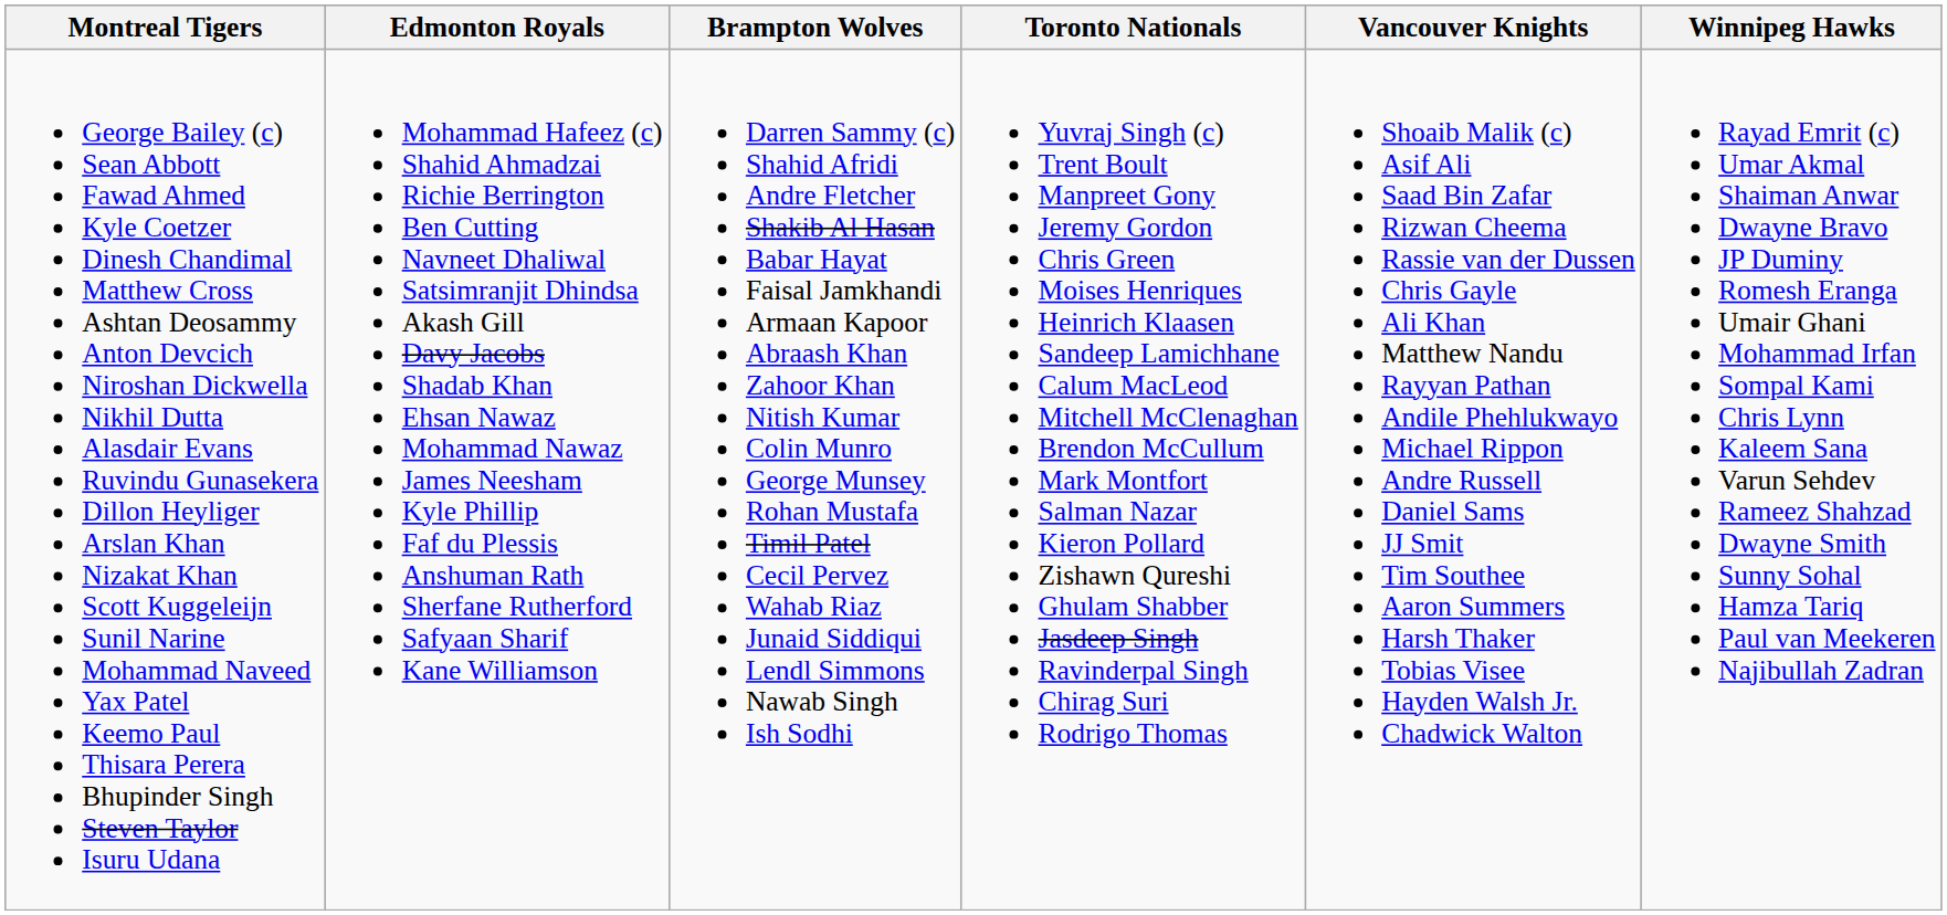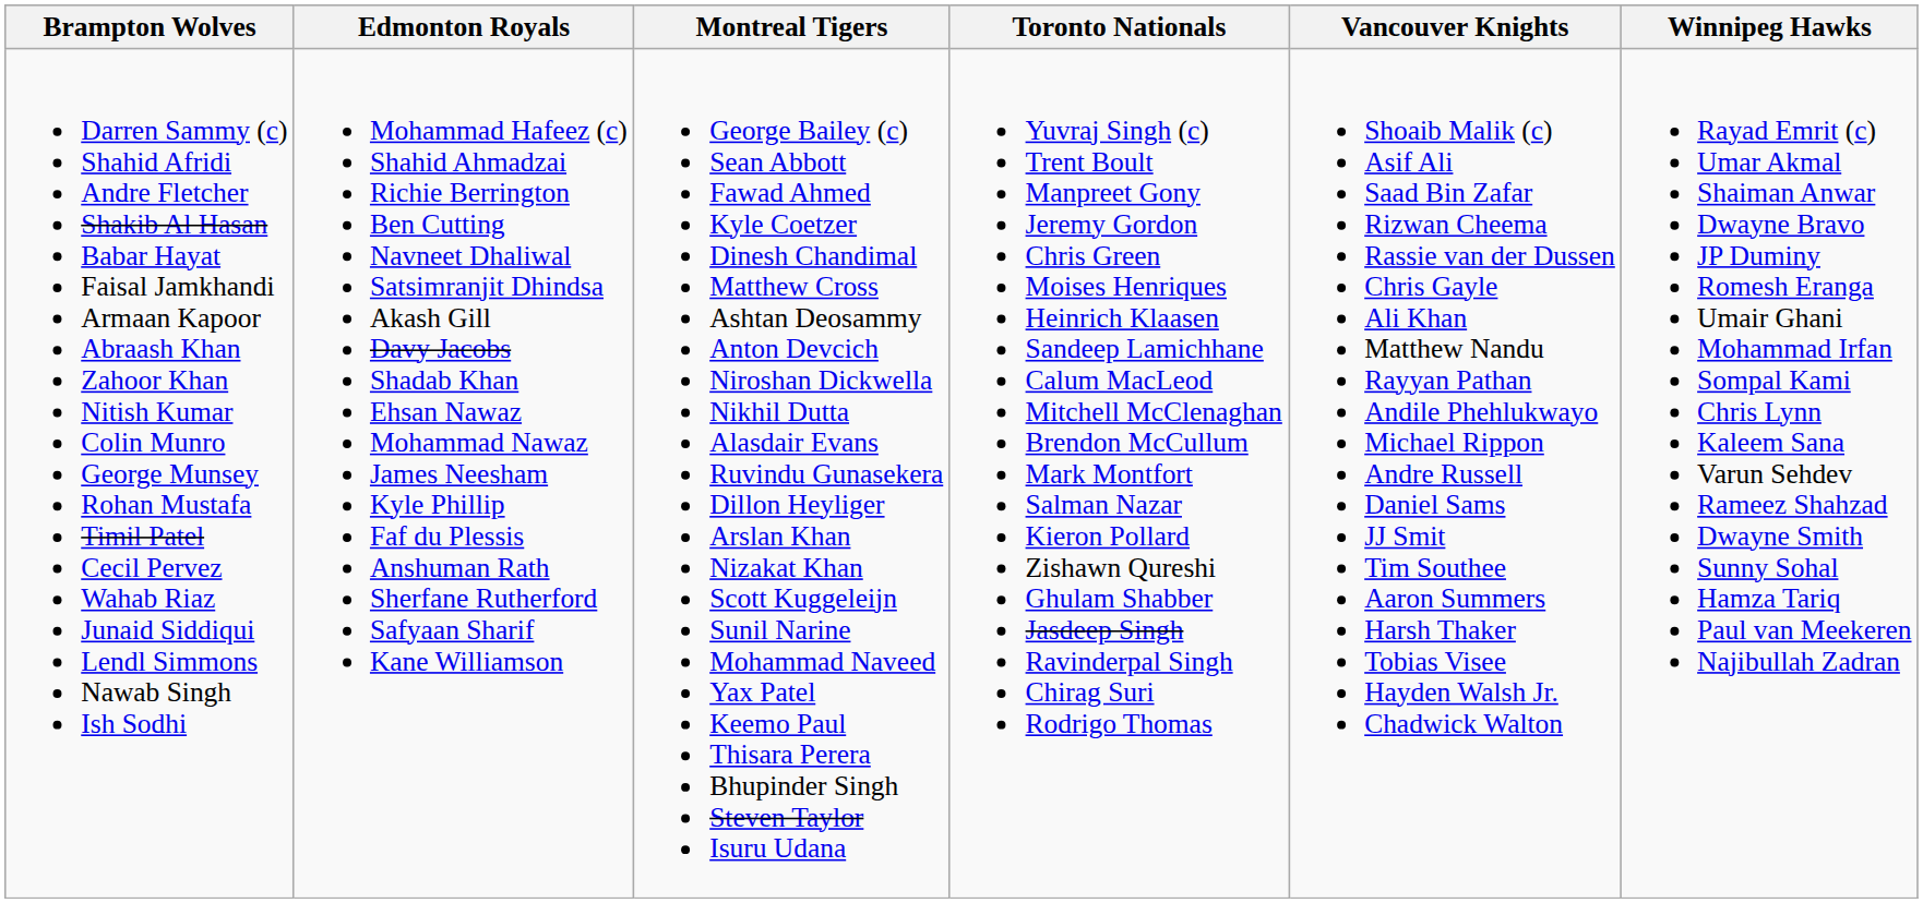columns swapped: Brampton Wolves <-> Montreal Tigers
